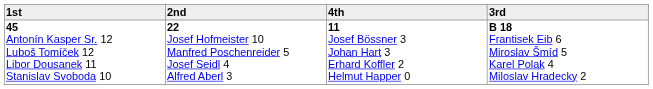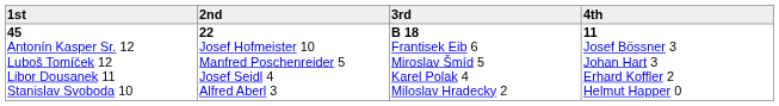columns swapped: 3rd <-> 4th
